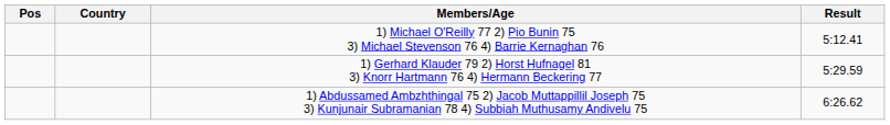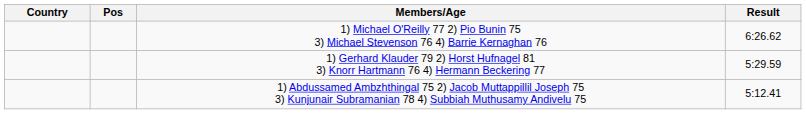columns swapped: Pos <-> Country
row 2 | Result: 5:12.41 -> 6:26.62
row 4 | Result: 6:26.62 -> 5:12.41
